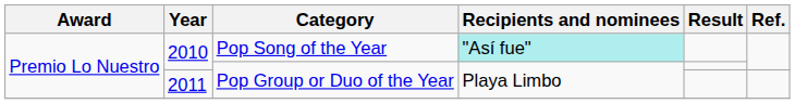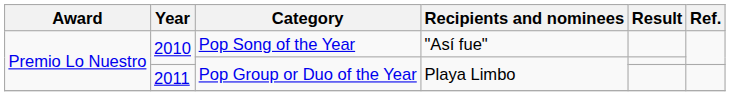2010 / Pop Song of the Year | Recipients and nominees: paleturquoise background -> no background
